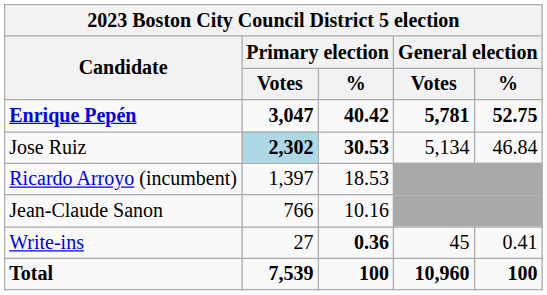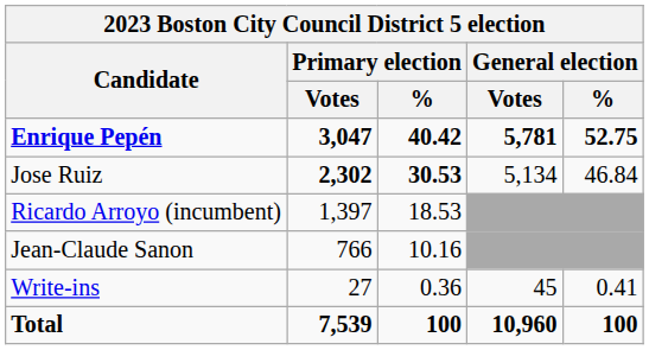Jose Ruiz | Primary election / Votes: lightblue background -> no background
Write-ins | Primary election / %: bold -> normal
